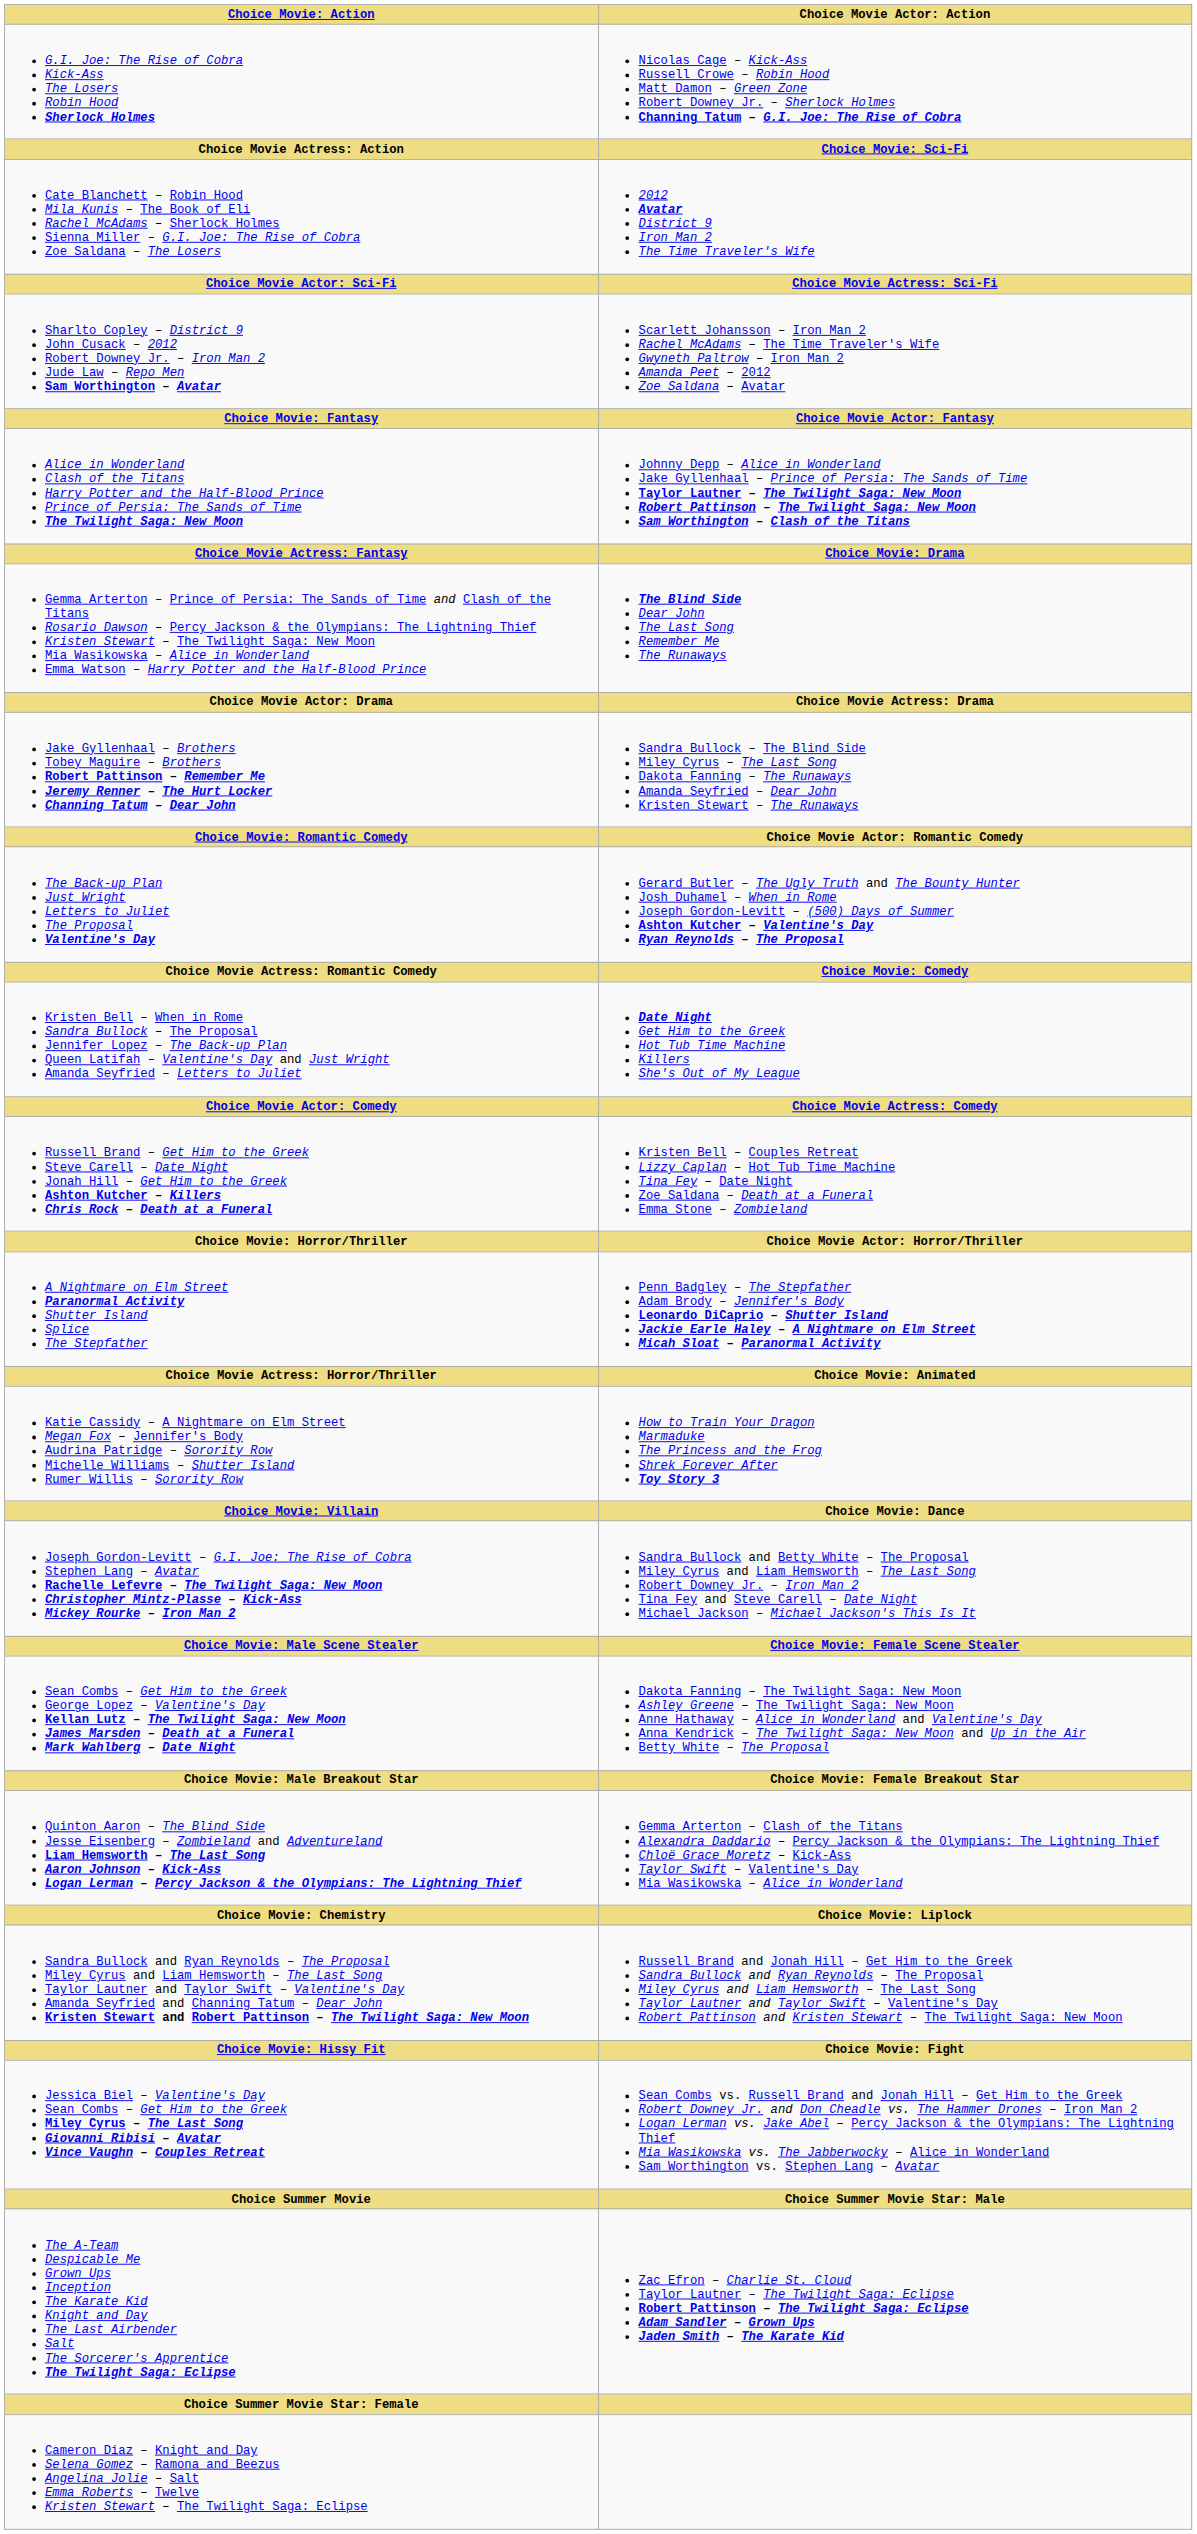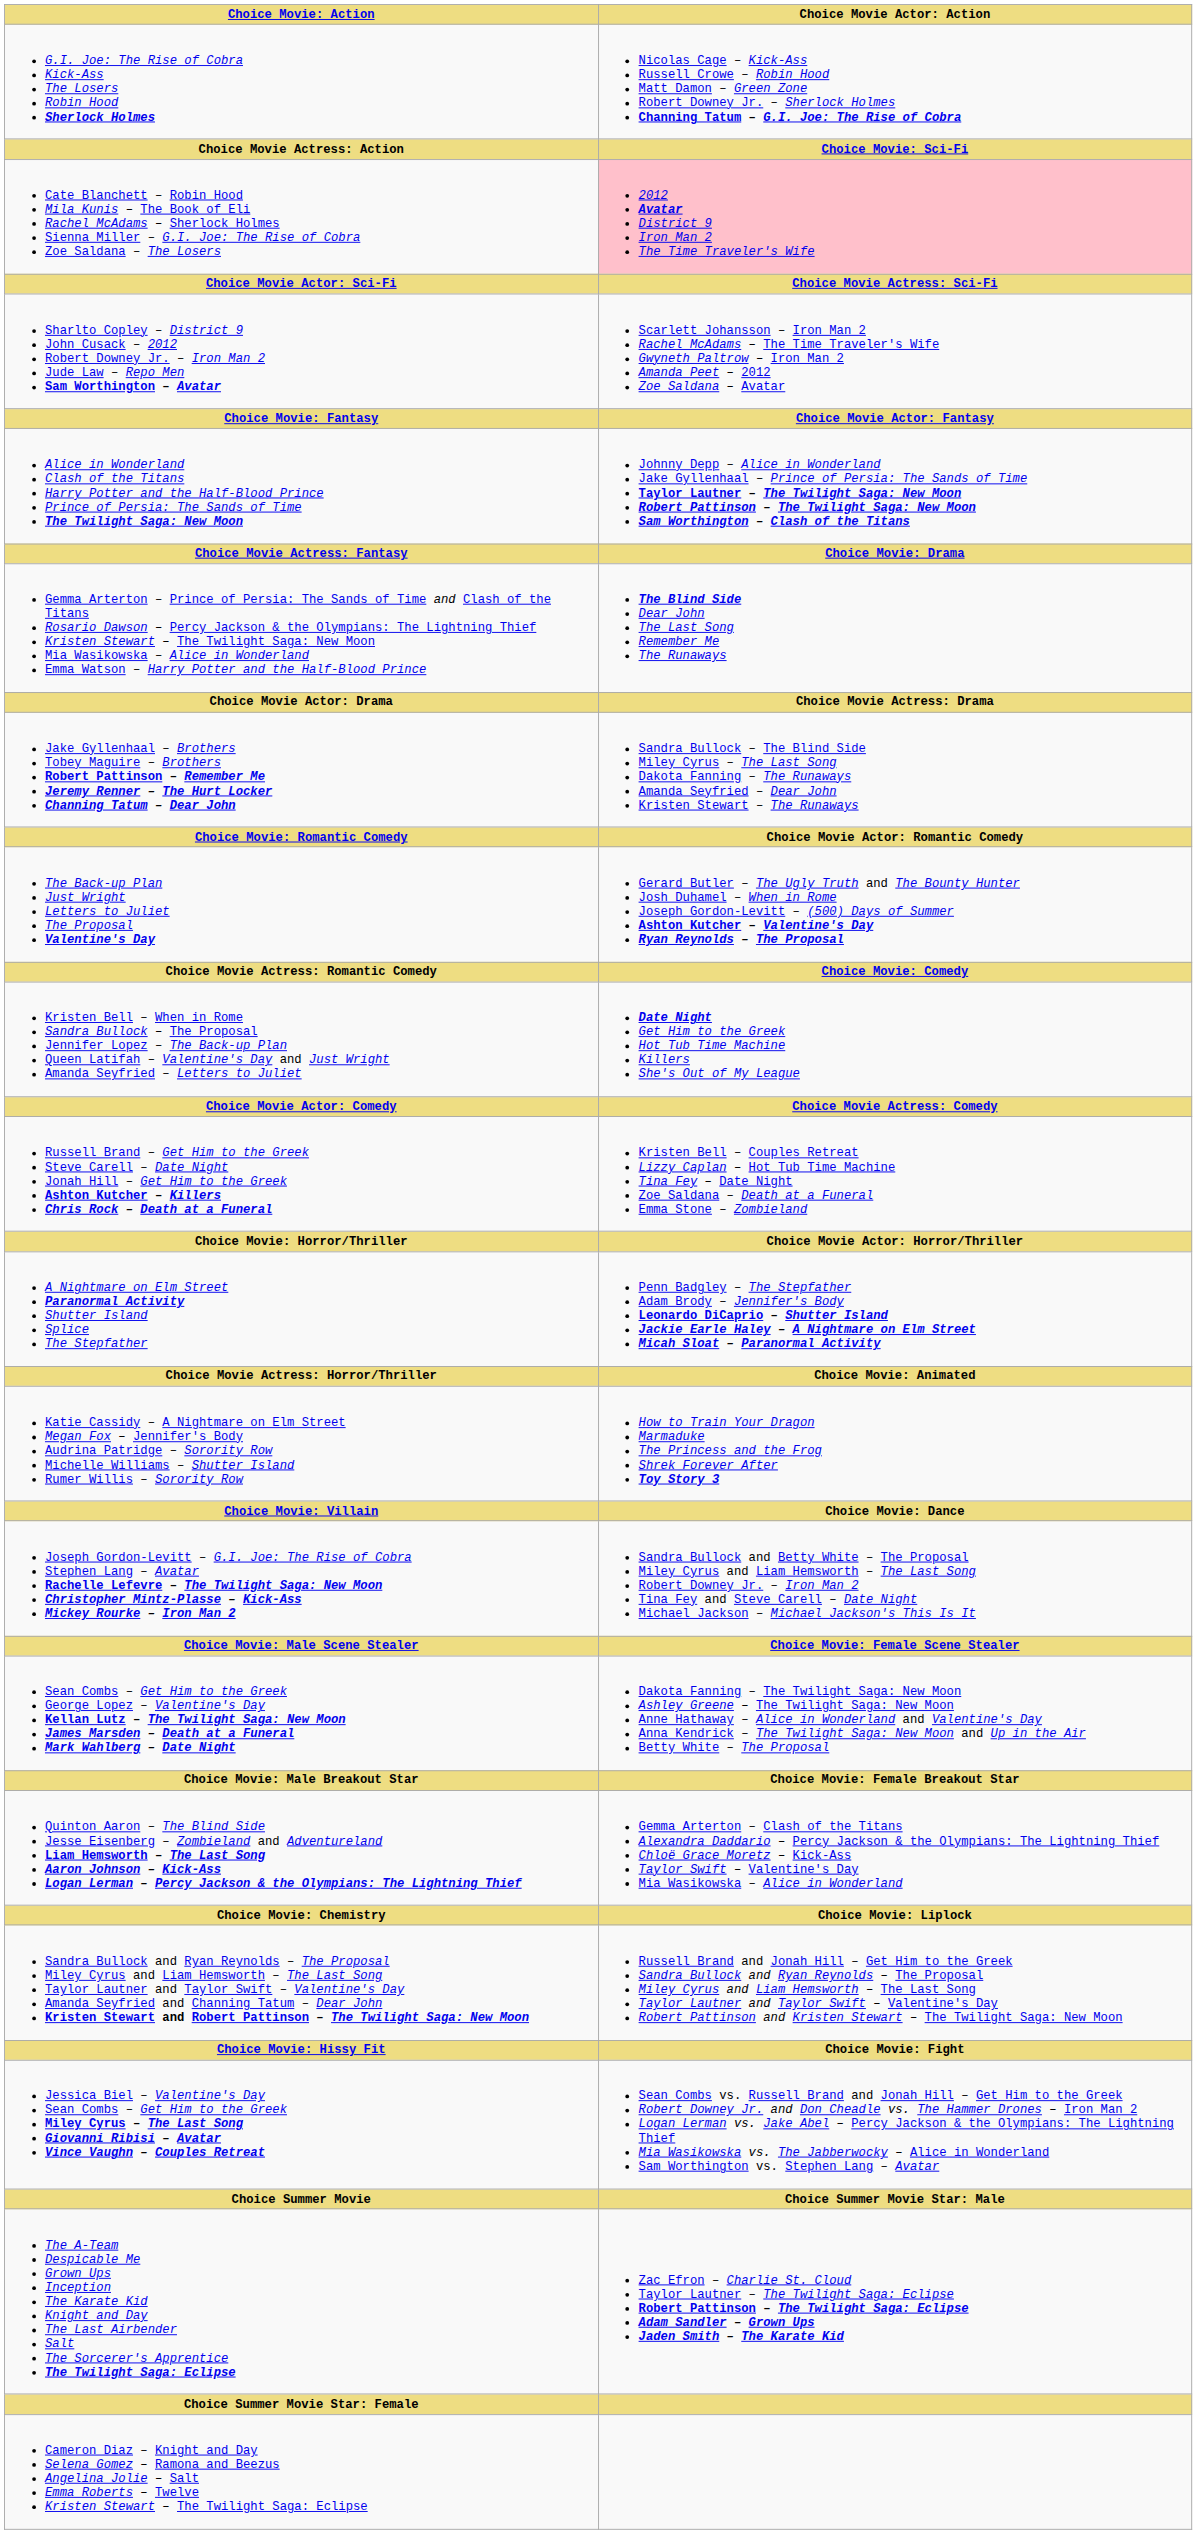row 4 | column 2: no background -> pink background
